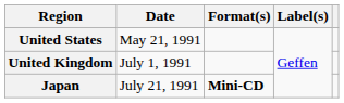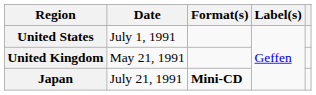United States | Date: May 21, 1991 -> July 1, 1991
United Kingdom | Date: July 1, 1991 -> May 21, 1991
